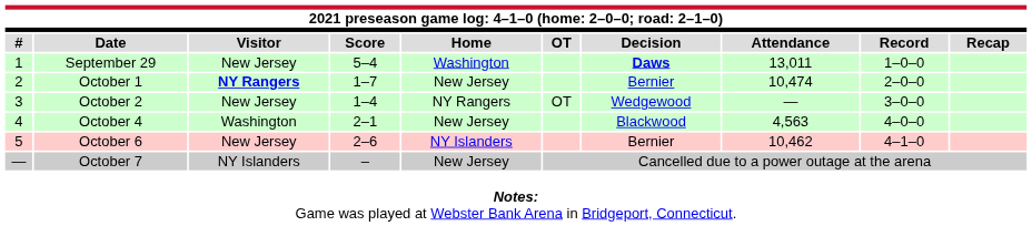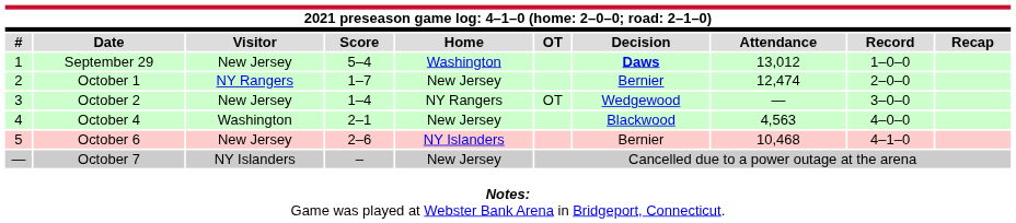September 29 | Attendance: 13,011 -> 13,012
October 1 | Visitor: bold -> normal
October 1 | Attendance: 10,474 -> 12,474
October 6 | Attendance: 10,462 -> 10,468
